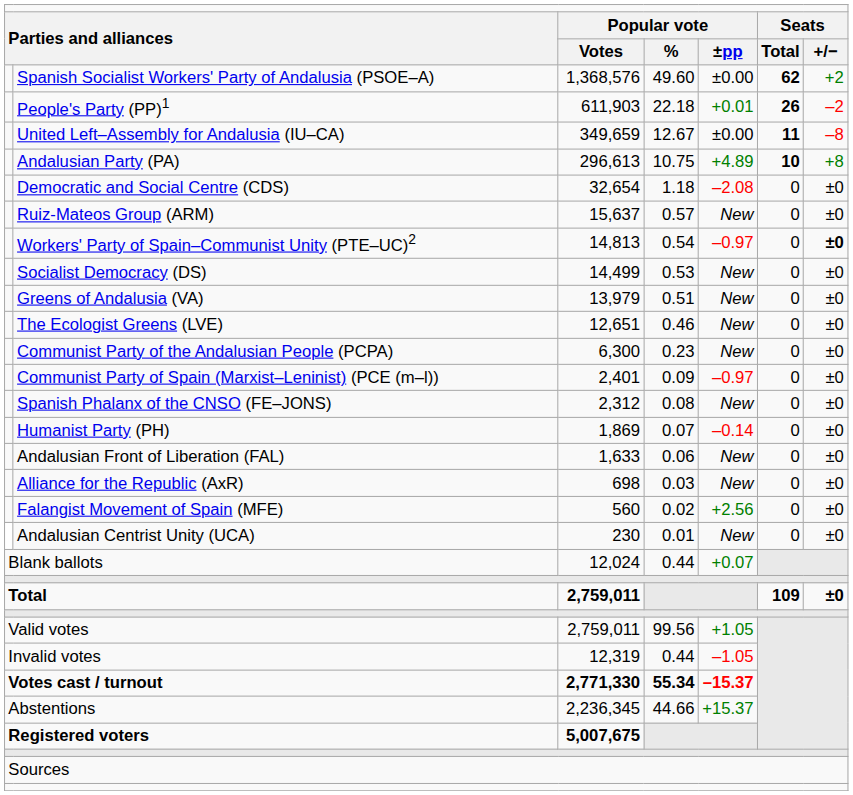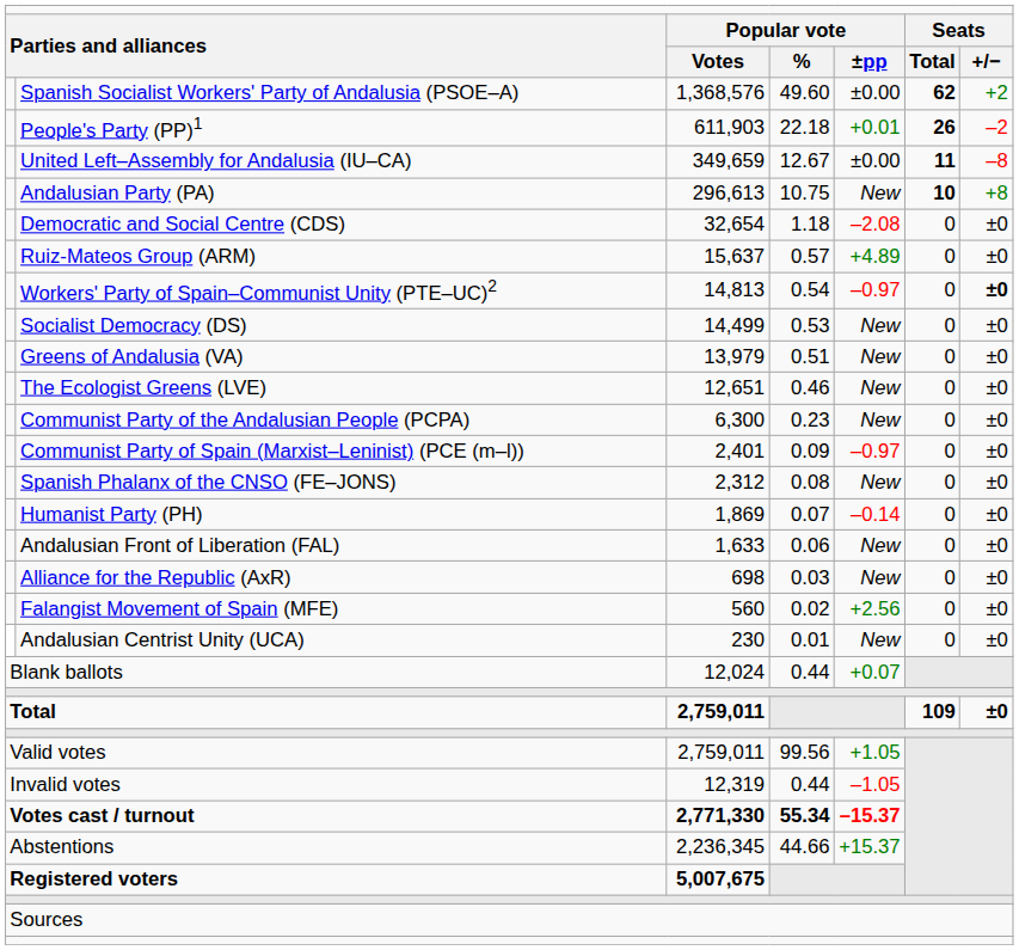Andalusian Party (PA) | column 5: +4.89 -> New
Ruiz-Mateos Group (ARM) | column 5: New -> +4.89
